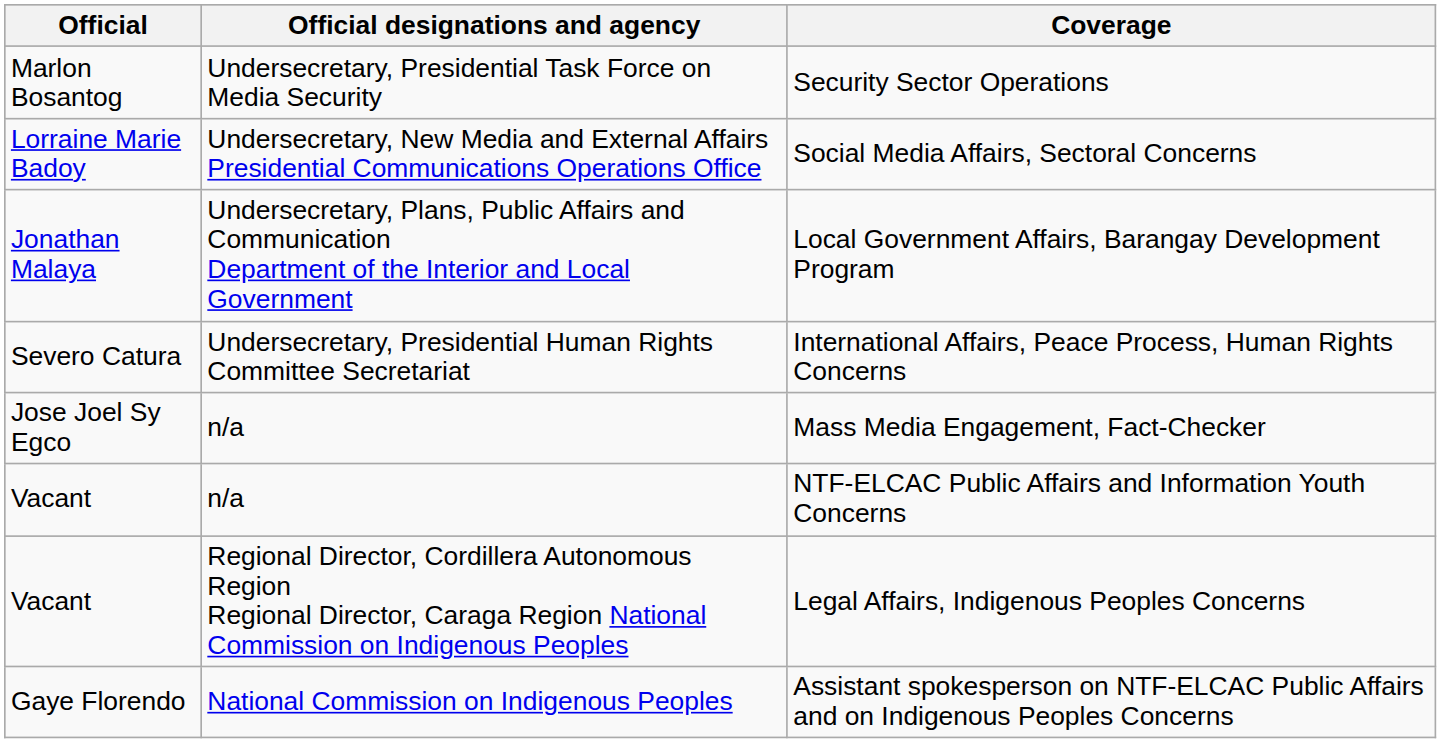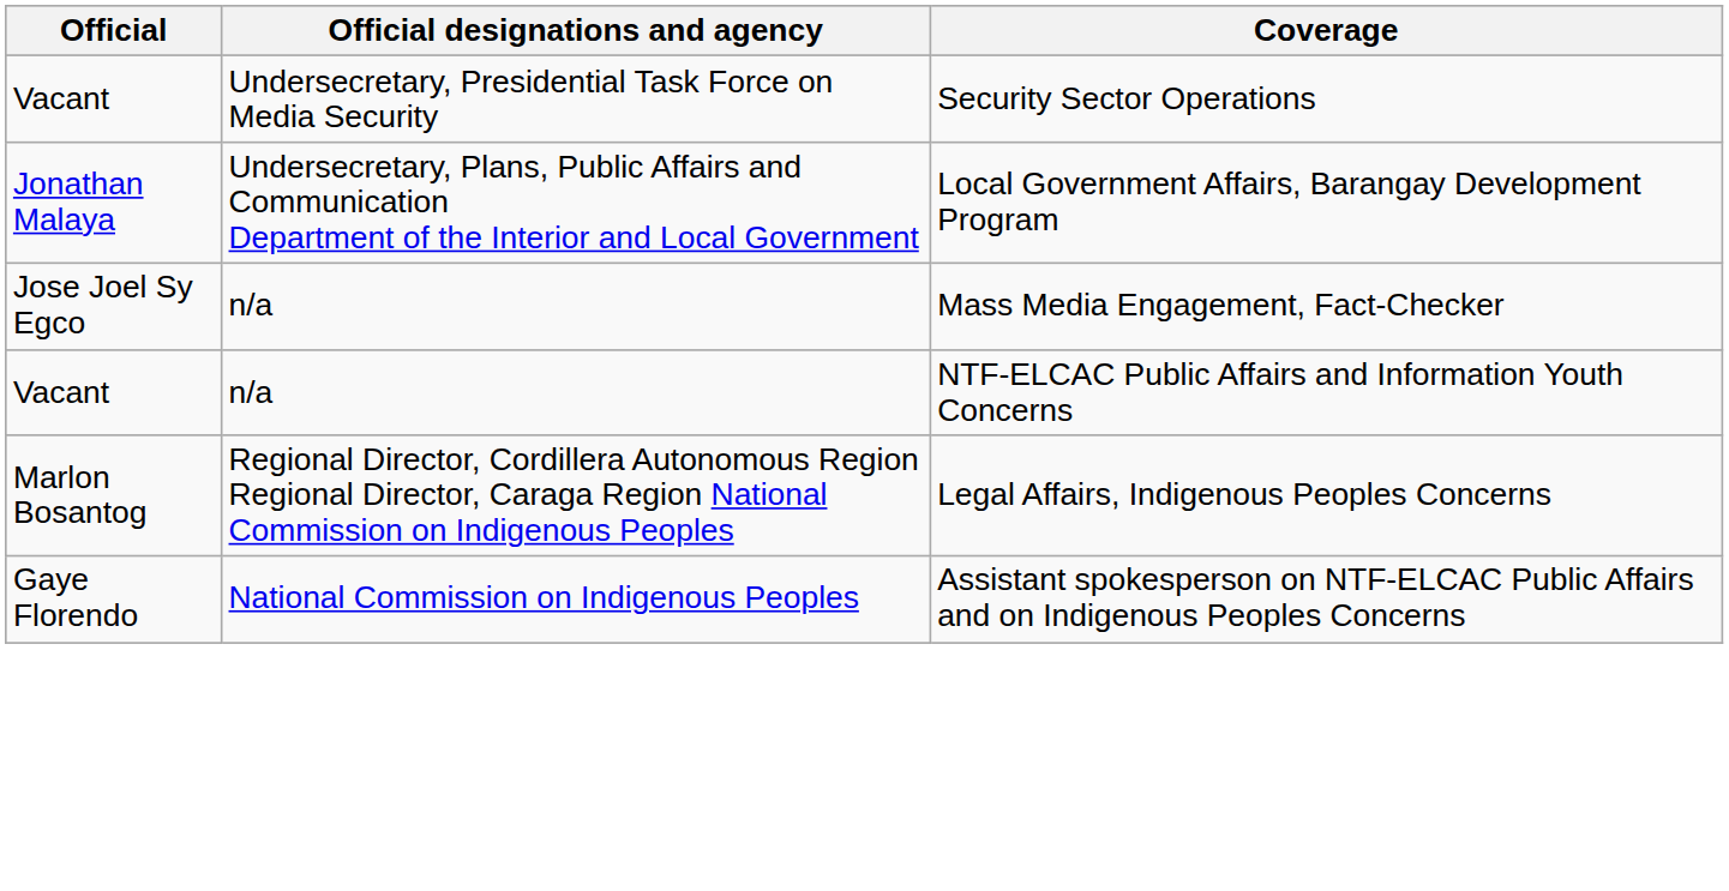Security Sector Operations | Official: Marlon Bosantog -> Vacant
- row: Lorraine Marie Badoy | Undersecretary, New Media and External Affairs Presidential Communications Operations Office | Social Media Affairs, Sectoral Concerns
- row: Severo Catura | Undersecretary, Presidential Human Rights Committee Secretariat | International Affairs, Peace Process, Human Rights Concerns
Legal Affairs, Indigenous Peoples Concerns | Official: Vacant -> Marlon Bosantog
